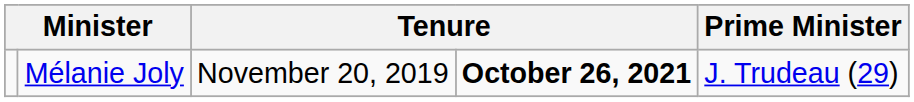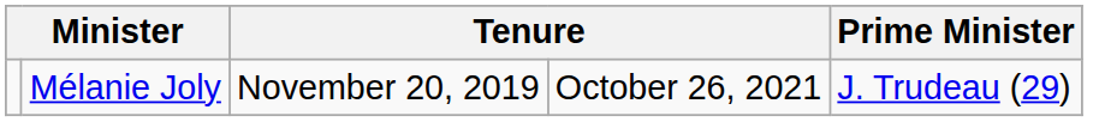Mélanie Joly | column 4: bold -> normal
